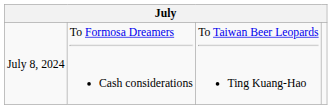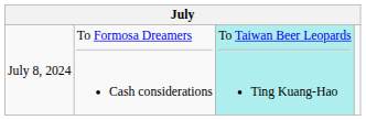July 8, 2024 | column 3: no background -> paleturquoise background
